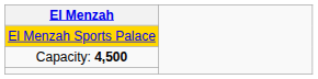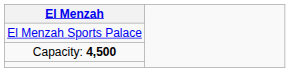El Menzah Sports Palace | El Menzah: gold background -> no background
